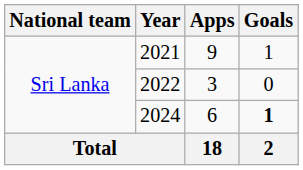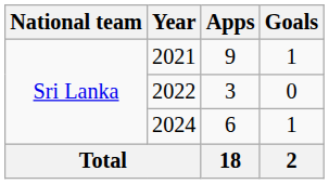2024 | Goals: bold -> normal
